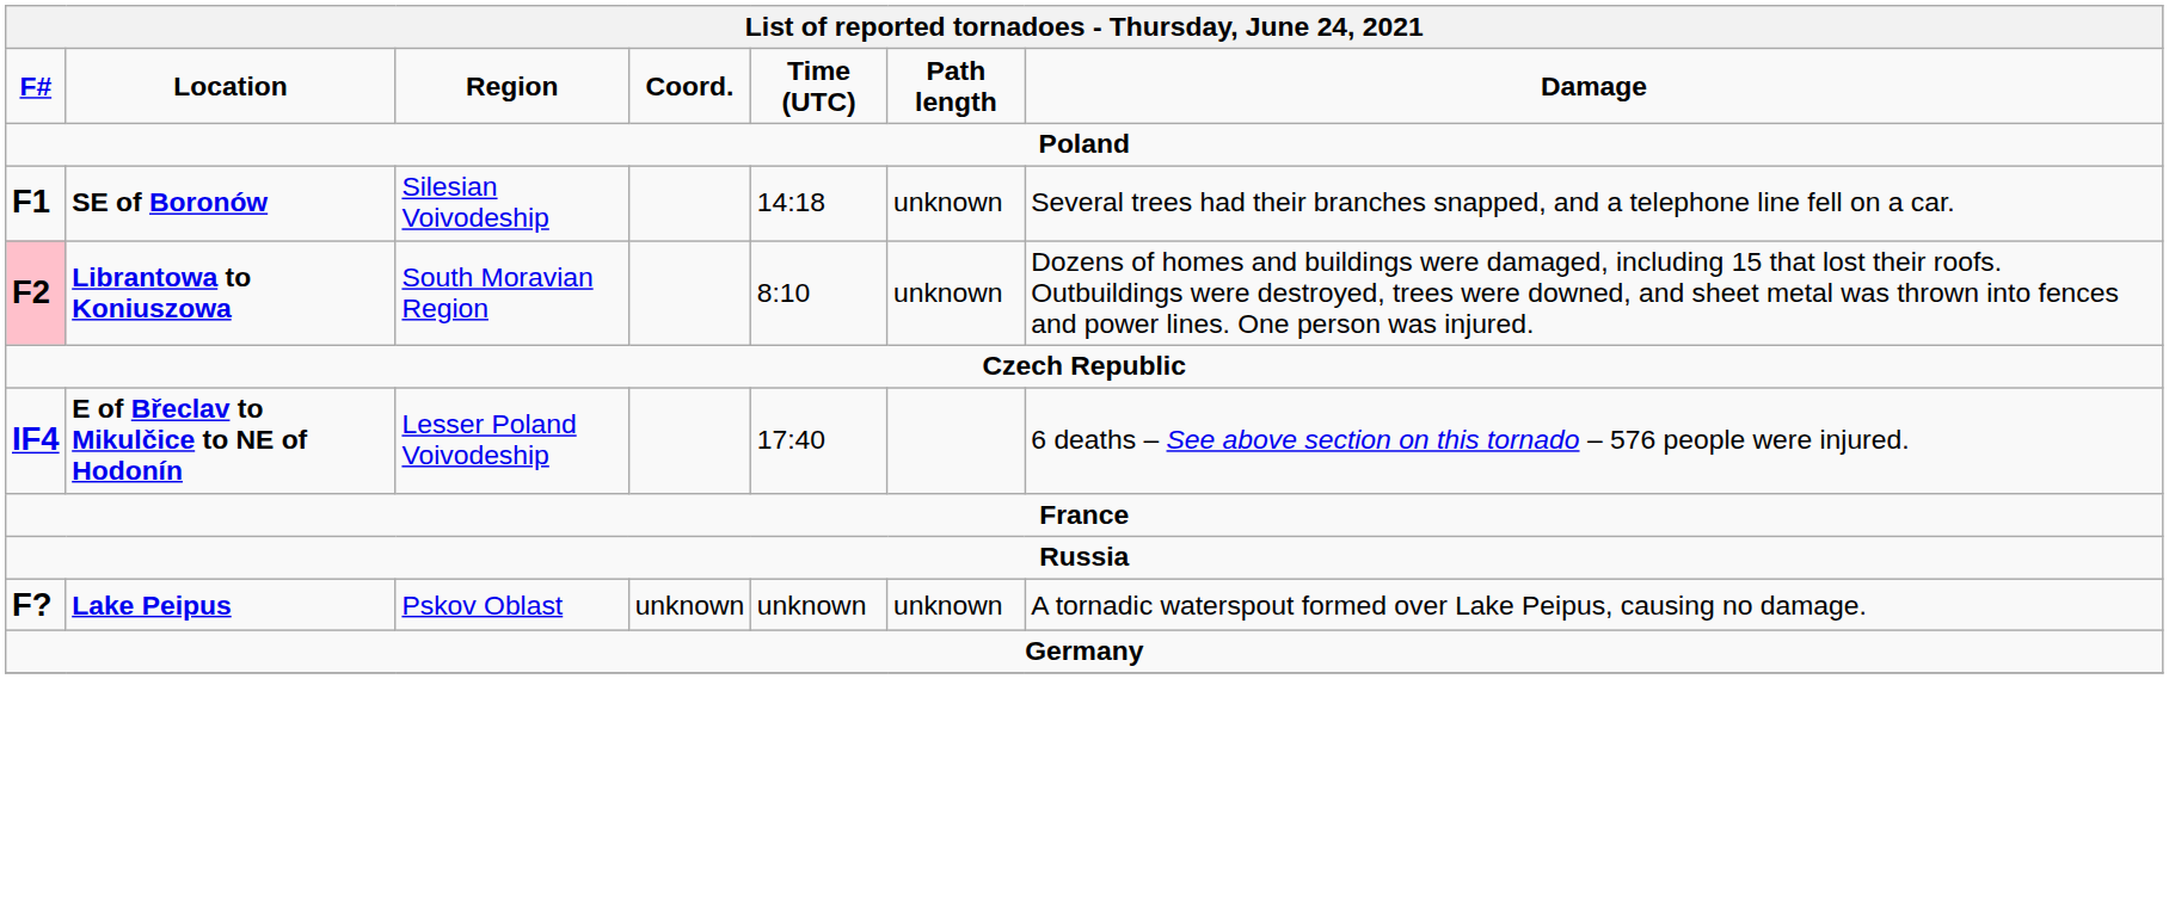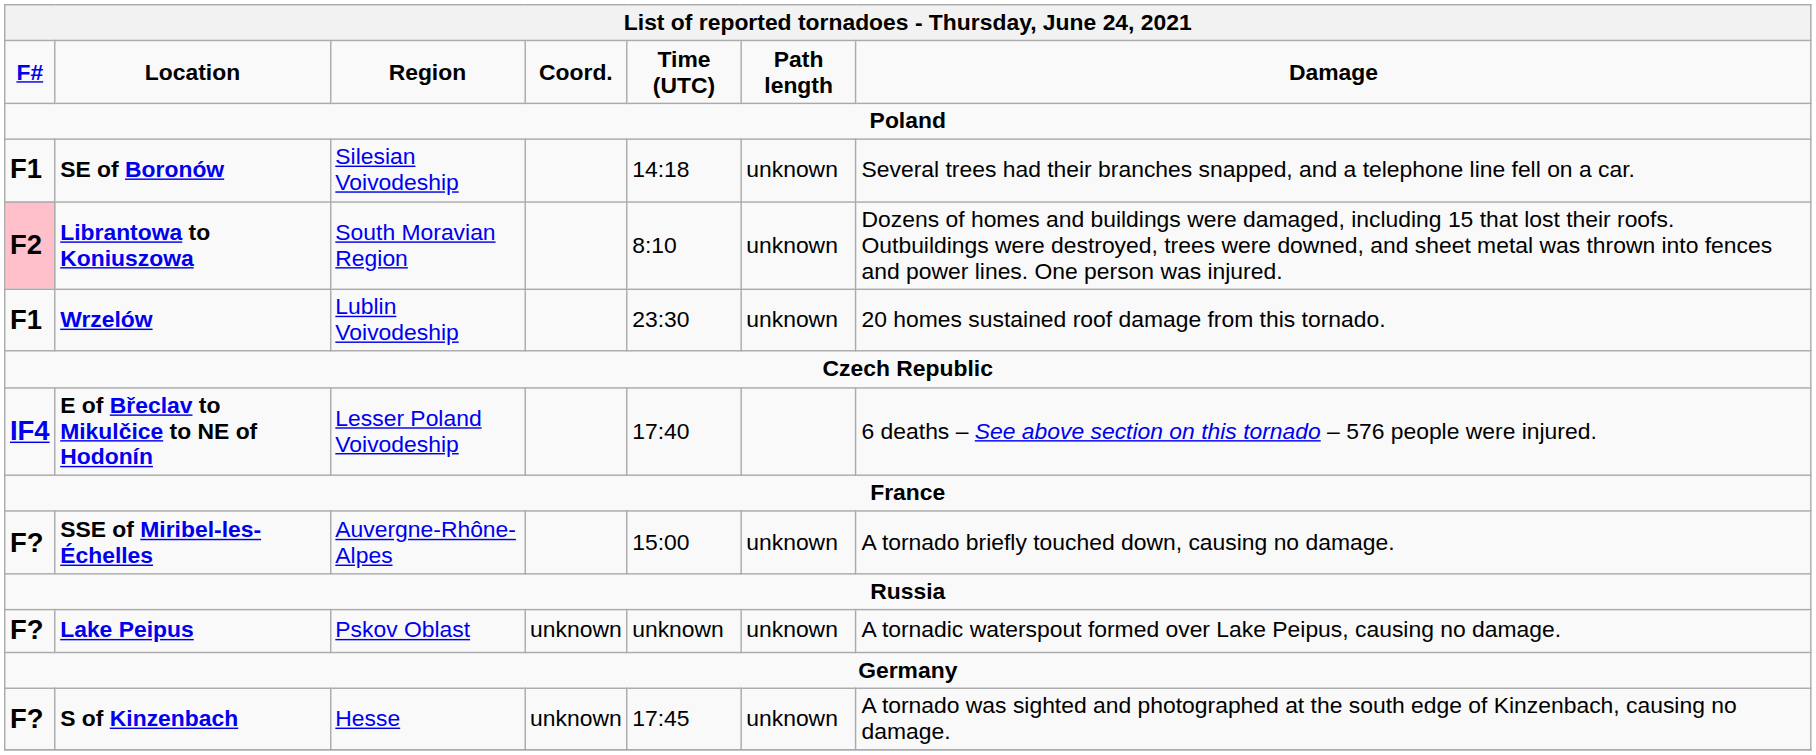+ row: F1 | Wrzelów | Lublin Voivodeship | 23:30 | unknown | 20 homes sustained roof damage from this tornado.
+ row: F? | SSE of Miribel-les-Échelles | Auvergne-Rhône-Alpes | 15:00 | unknown | A tornado briefly touched down, causing no damage.
+ row: F? | S of Kinzenbach | Hesse | unknown | 17:45 | unknown | A tornado was sighted and photographed at the south edge of Kinzenbach, causing no damage.
